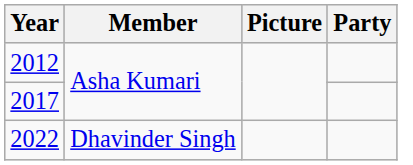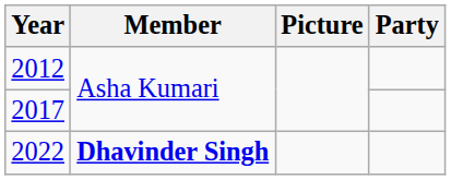2022 | Member: normal -> bold
